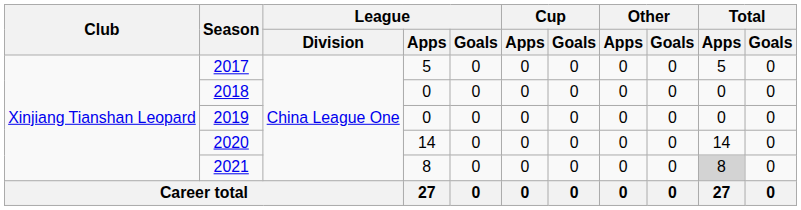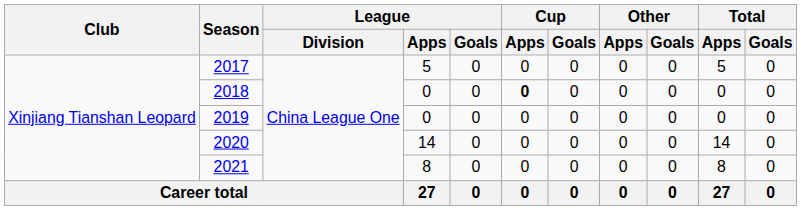2018 | Cup / Apps: normal -> bold
2021 | Total / Apps: lightgrey background -> no background
